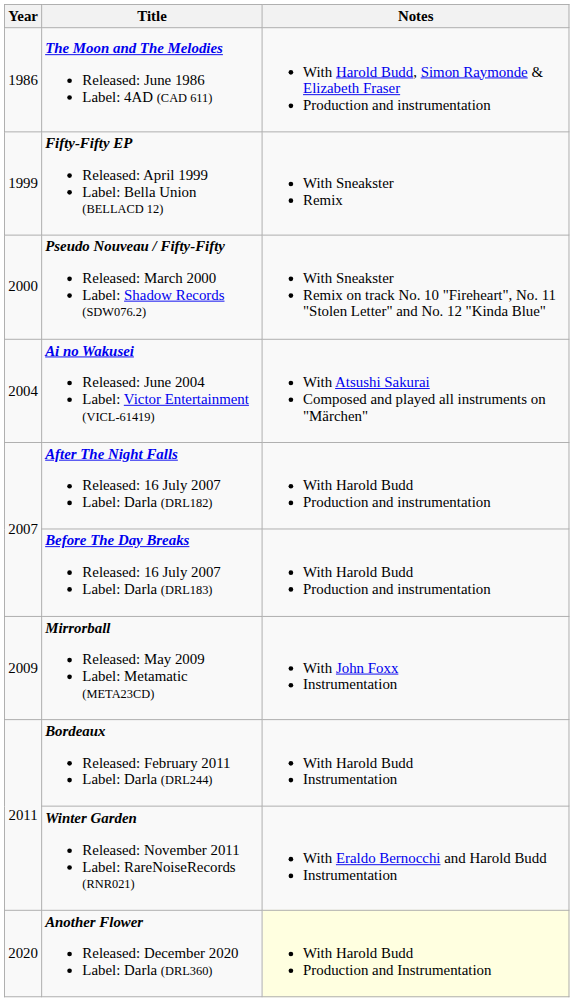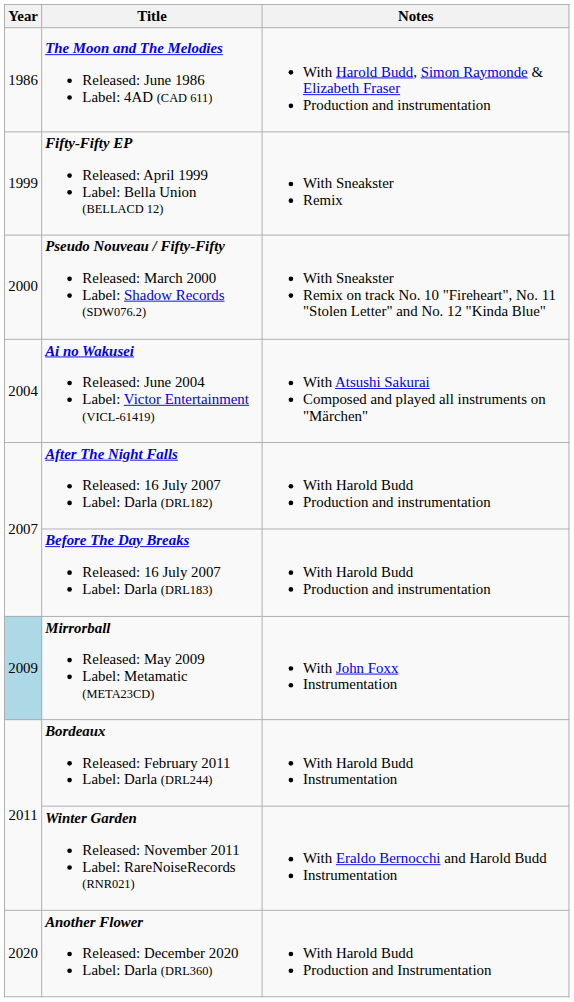Mirrorball Released: May 2009 Label: Metamatic (META23CD) | Year: no background -> lightblue background
Another Flower Released: December 2020 Label: Darla (DRL360) | Notes: lightyellow background -> no background
